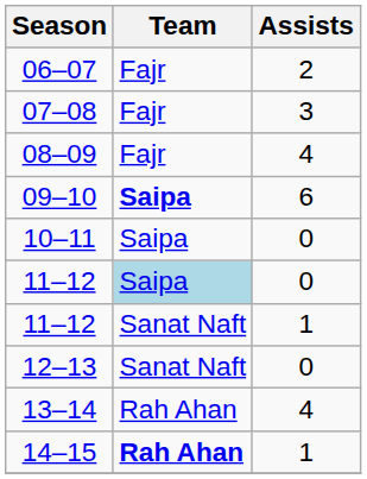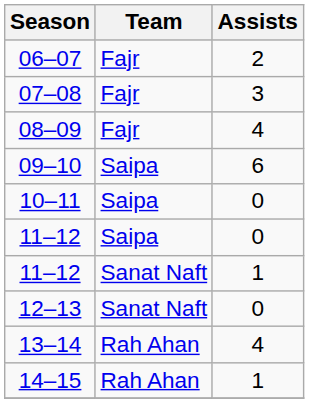09–10 | Team: bold -> normal
11–12 / 0 | Team: lightblue background -> no background
14–15 | Team: bold -> normal
